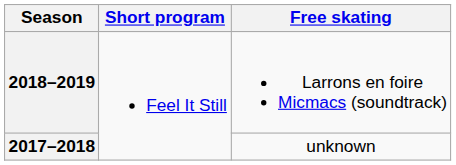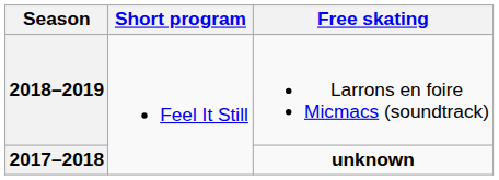2017–2018 | Free skating: normal -> bold
